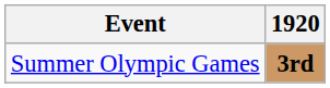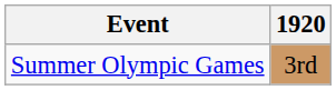Summer Olympic Games | 1920: bold -> normal
